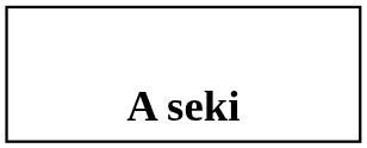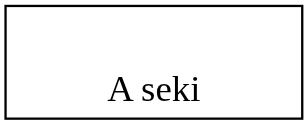row 1 | column 1: bold -> normal
